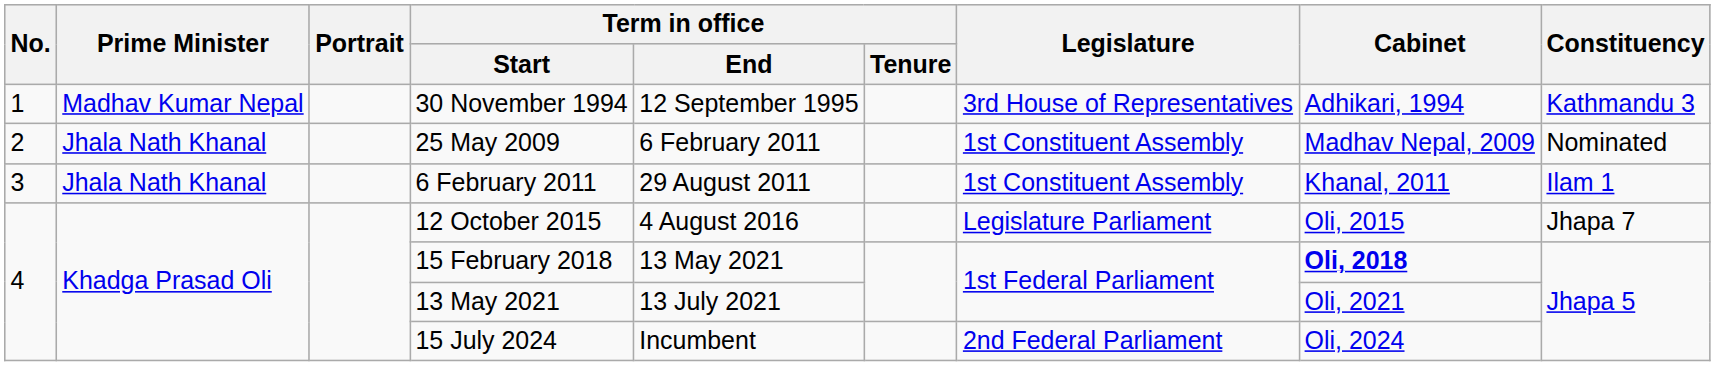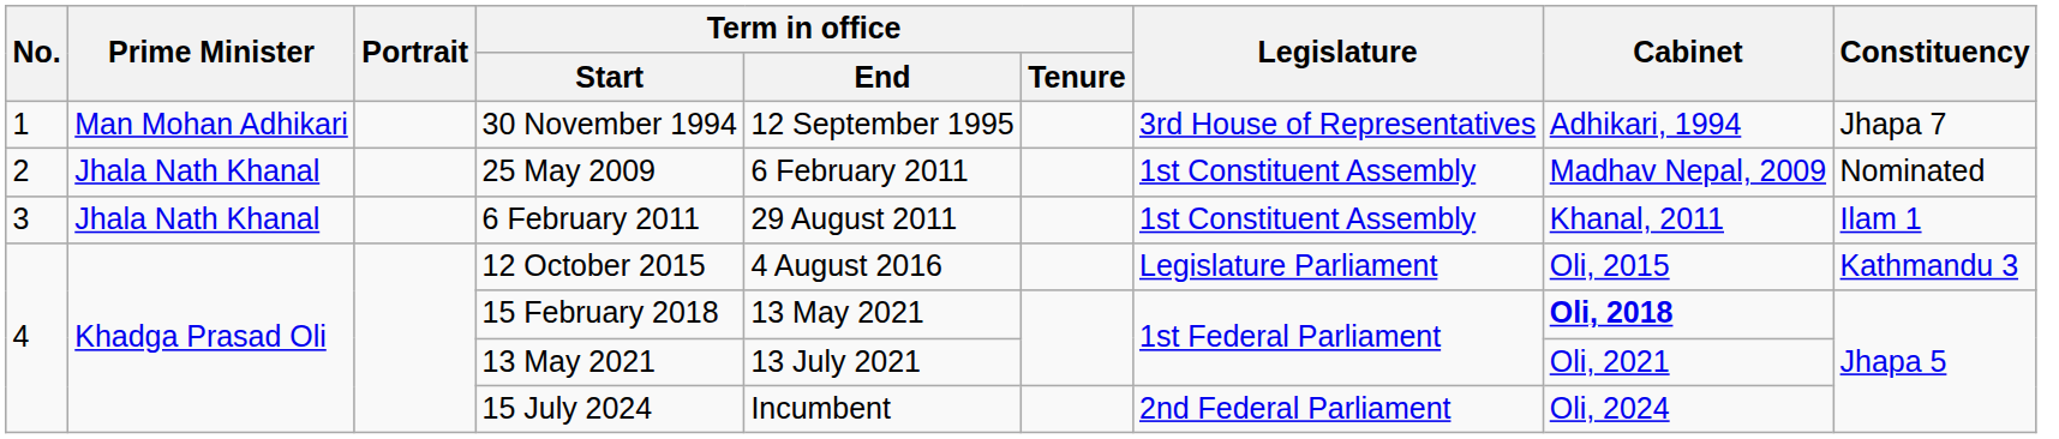30 November 1994 | Prime Minister: Madhav Kumar Nepal -> Man Mohan Adhikari
30 November 1994 | Constituency: Kathmandu 3 -> Jhapa 7
12 October 2015 | Constituency: Jhapa 7 -> Kathmandu 3
